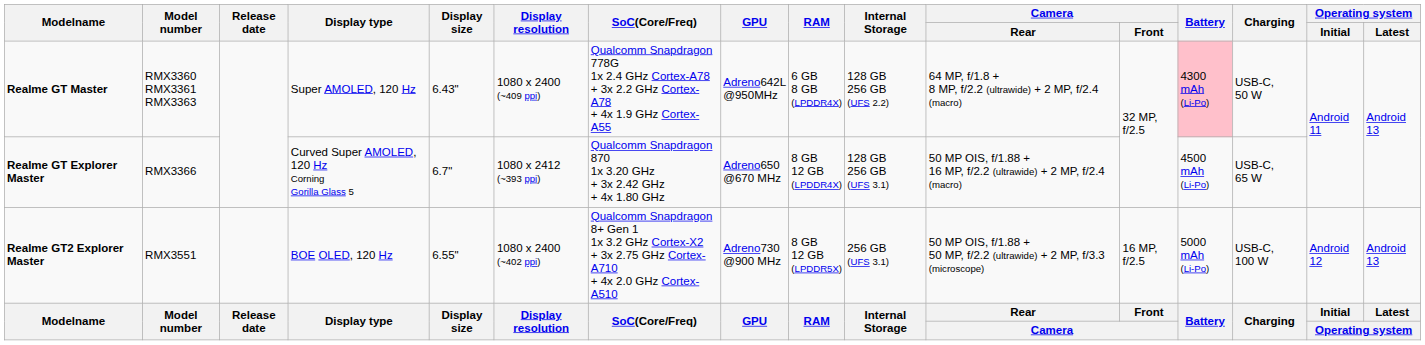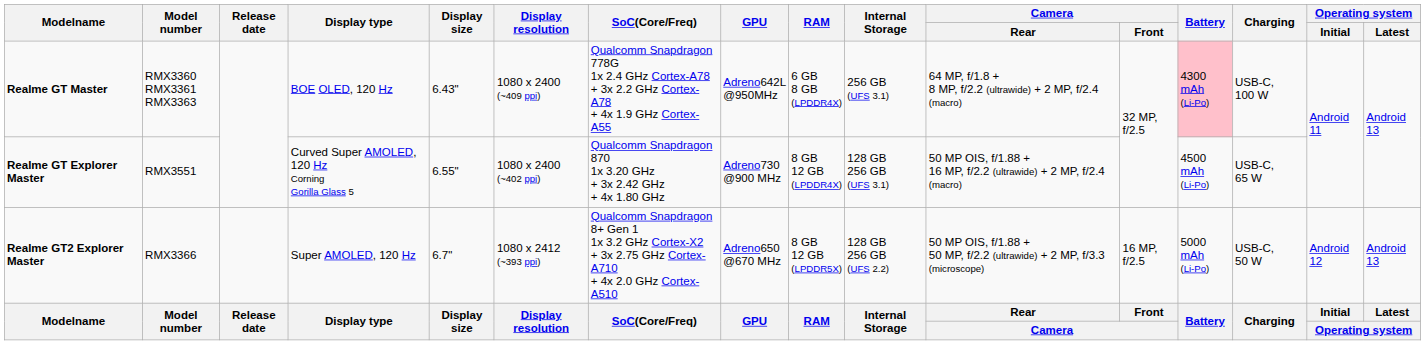Realme GT Master | Display type: Super AMOLED, 120 Hz -> BOE OLED, 120 Hz
Realme GT Master | Internal Storage: 128 GB 256 GB (UFS 2.2) -> 256 GB (UFS 3.1)
Realme GT Master | Charging: USB-C, 50 W -> USB-C, 100 W
Realme GT Explorer Master | Model number: RMX3366 -> RMX3551
Realme GT Explorer Master | Display size: 6.7" -> 6.55"
Realme GT Explorer Master | Display resolution: 1080 x 2412 (~393 ppi) -> 1080 x 2400 (~402 ppi)
Realme GT Explorer Master | GPU: Adreno650 @670 MHz -> Adreno730 @900 MHz
Realme GT2 Explorer Master | Model number: RMX3551 -> RMX3366
Realme GT2 Explorer Master | Display type: BOE OLED, 120 Hz -> Super AMOLED, 120 Hz
Realme GT2 Explorer Master | Display size: 6.55" -> 6.7"
Realme GT2 Explorer Master | Display resolution: 1080 x 2400 (~402 ppi) -> 1080 x 2412 (~393 ppi)
Realme GT2 Explorer Master | GPU: Adreno730 @900 MHz -> Adreno650 @670 MHz
Realme GT2 Explorer Master | Internal Storage: 256 GB (UFS 3.1) -> 128 GB 256 GB (UFS 2.2)
Realme GT2 Explorer Master | Charging: USB-C, 100 W -> USB-C, 50 W
